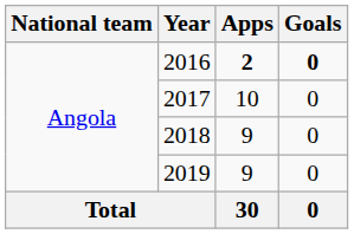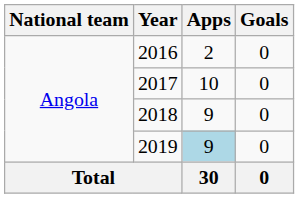2016 | Apps: bold -> normal
2016 | Goals: bold -> normal
2019 | Apps: no background -> lightblue background
